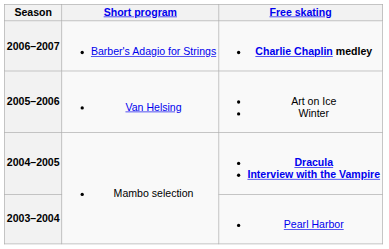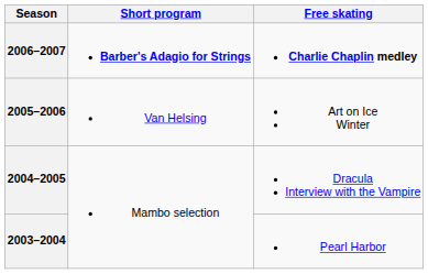2006–2007 | Short program: normal -> bold
2004–2005 | Free skating: bold -> normal
